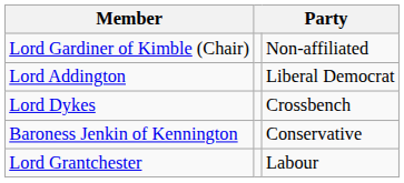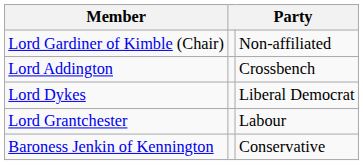Lord Addington | column 3: Liberal Democrat -> Crossbench
Lord Dykes | column 3: Crossbench -> Liberal Democrat
rows swapped: Lord Grantchester <-> Baroness Jenkin of Kennington
